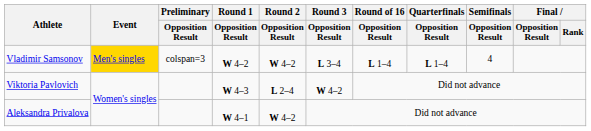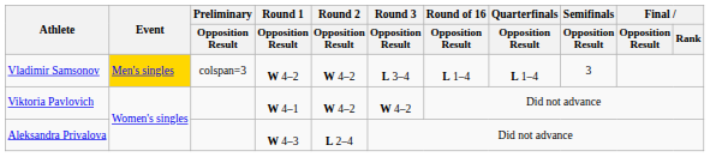Vladimir Samsonov | Semifinals / Opposition Result: 4 -> 3
Viktoria Pavlovich | Round 1 / Opposition Result: W 4–3 -> W 4–1
Viktoria Pavlovich | Round 2 / Opposition Result: L 2–4 -> W 4–2
Aleksandra Privalova | Round 1 / Opposition Result: W 4–1 -> W 4–3
Aleksandra Privalova | Round 2 / Opposition Result: W 4–2 -> L 2–4
